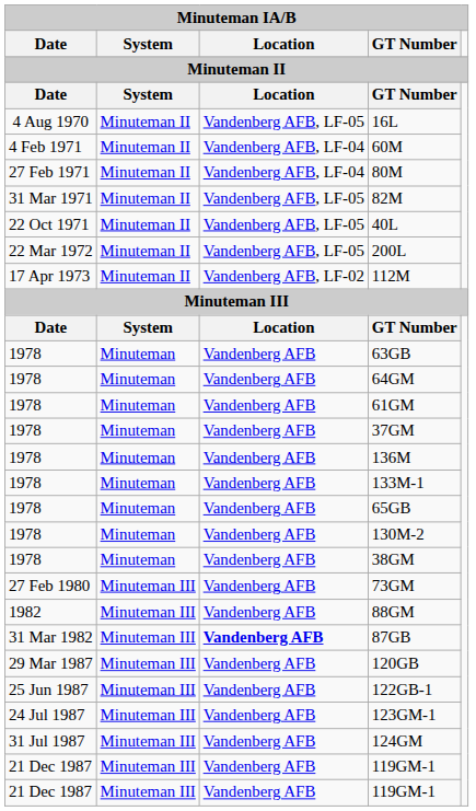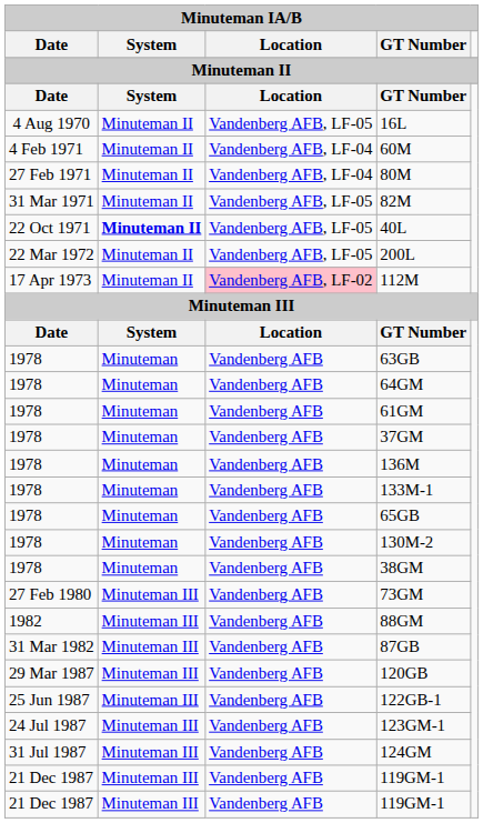40L | column 2: normal -> bold
112M | column 3: no background -> pink background
87GB | column 3: bold -> normal
